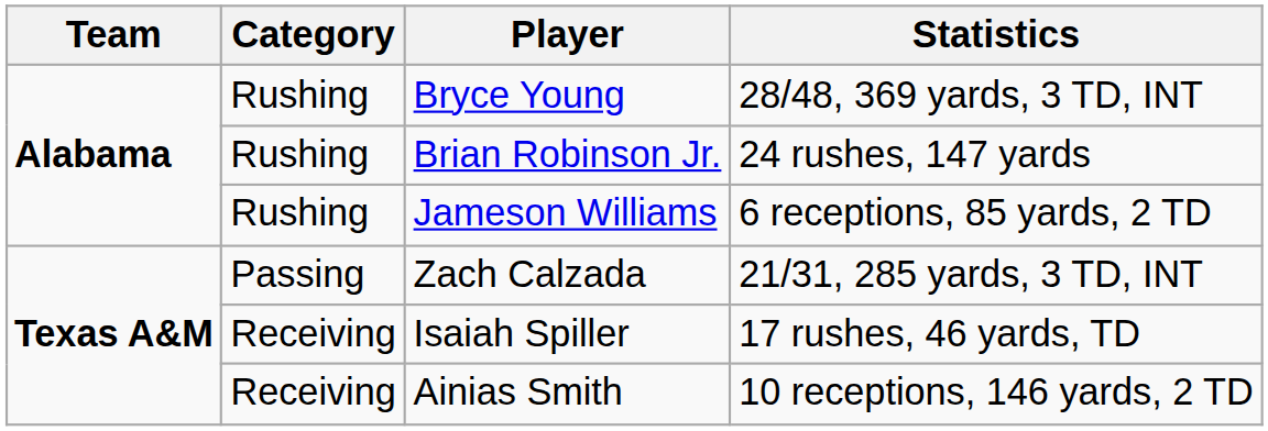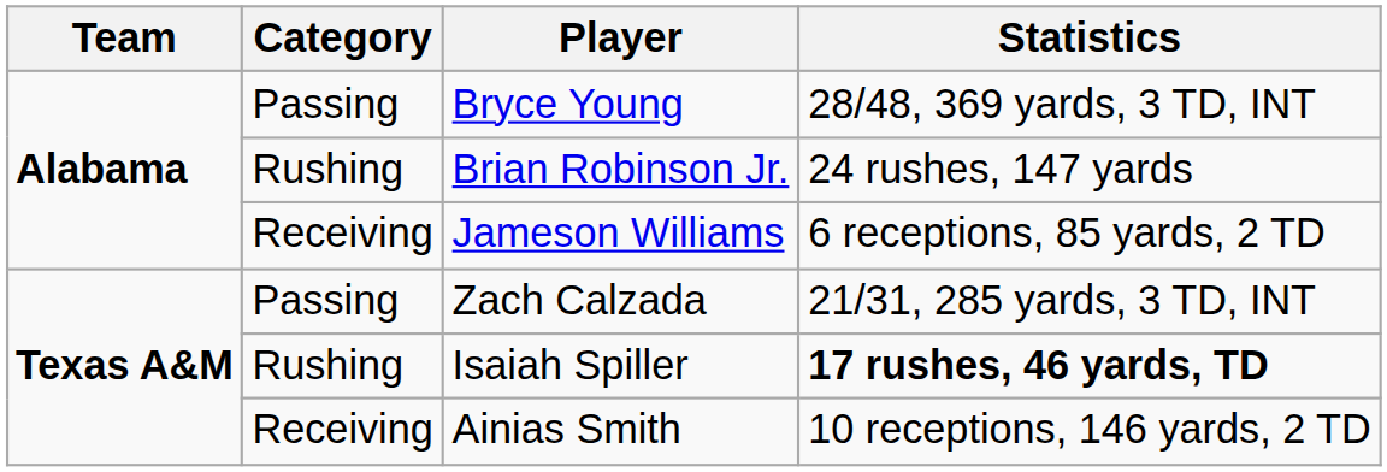Bryce Young | Category: Rushing -> Passing
Jameson Williams | Category: Rushing -> Receiving
Isaiah Spiller | Category: Receiving -> Rushing
Isaiah Spiller | Statistics: normal -> bold
